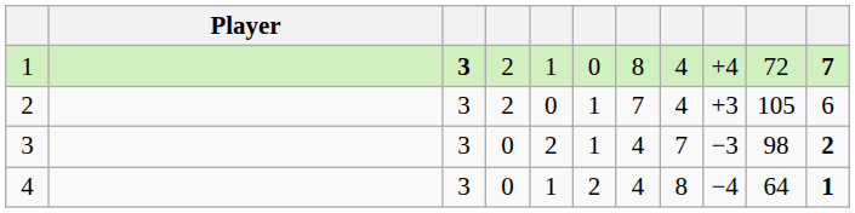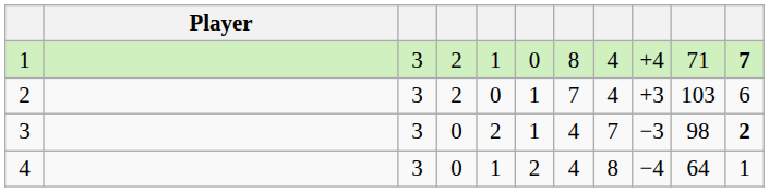row 2 | column 3: bold -> normal
row 2 | column 10: 72 -> 71
row 3 | column 10: 105 -> 103
row 5 | column 11: bold -> normal
